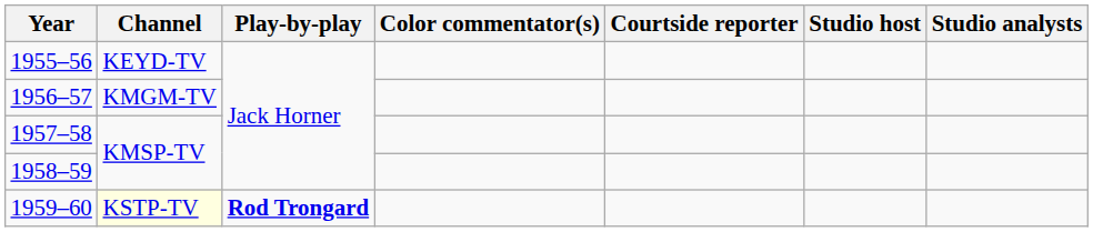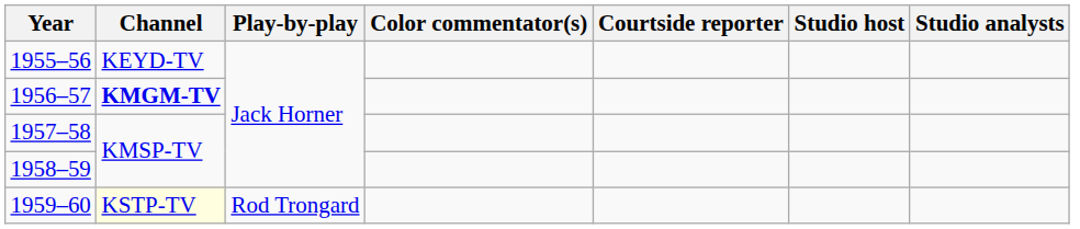1956–57 | Channel: normal -> bold
1959–60 | Play-by-play: bold -> normal
